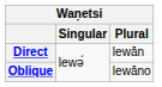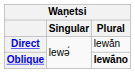Oblique | Plural: normal -> bold
